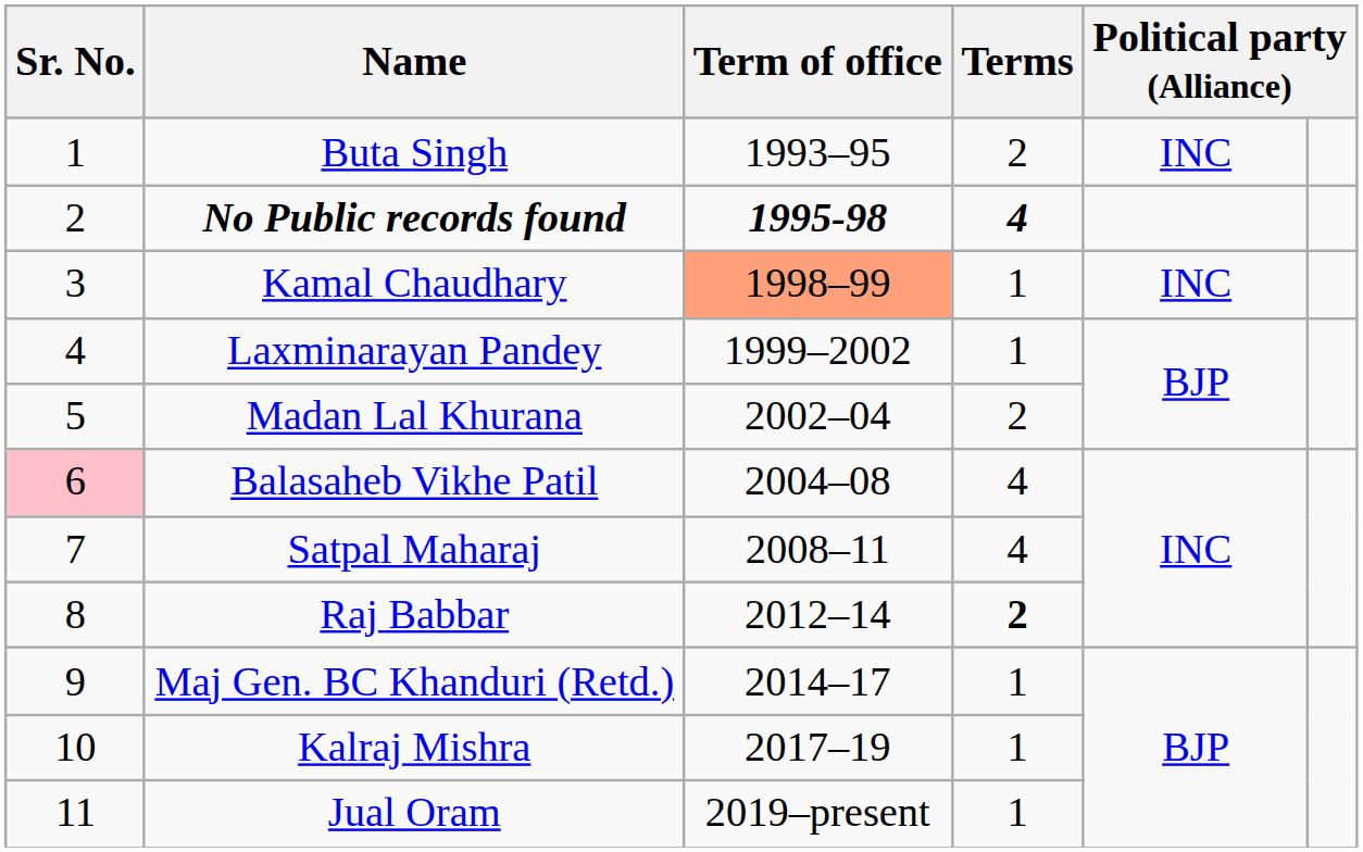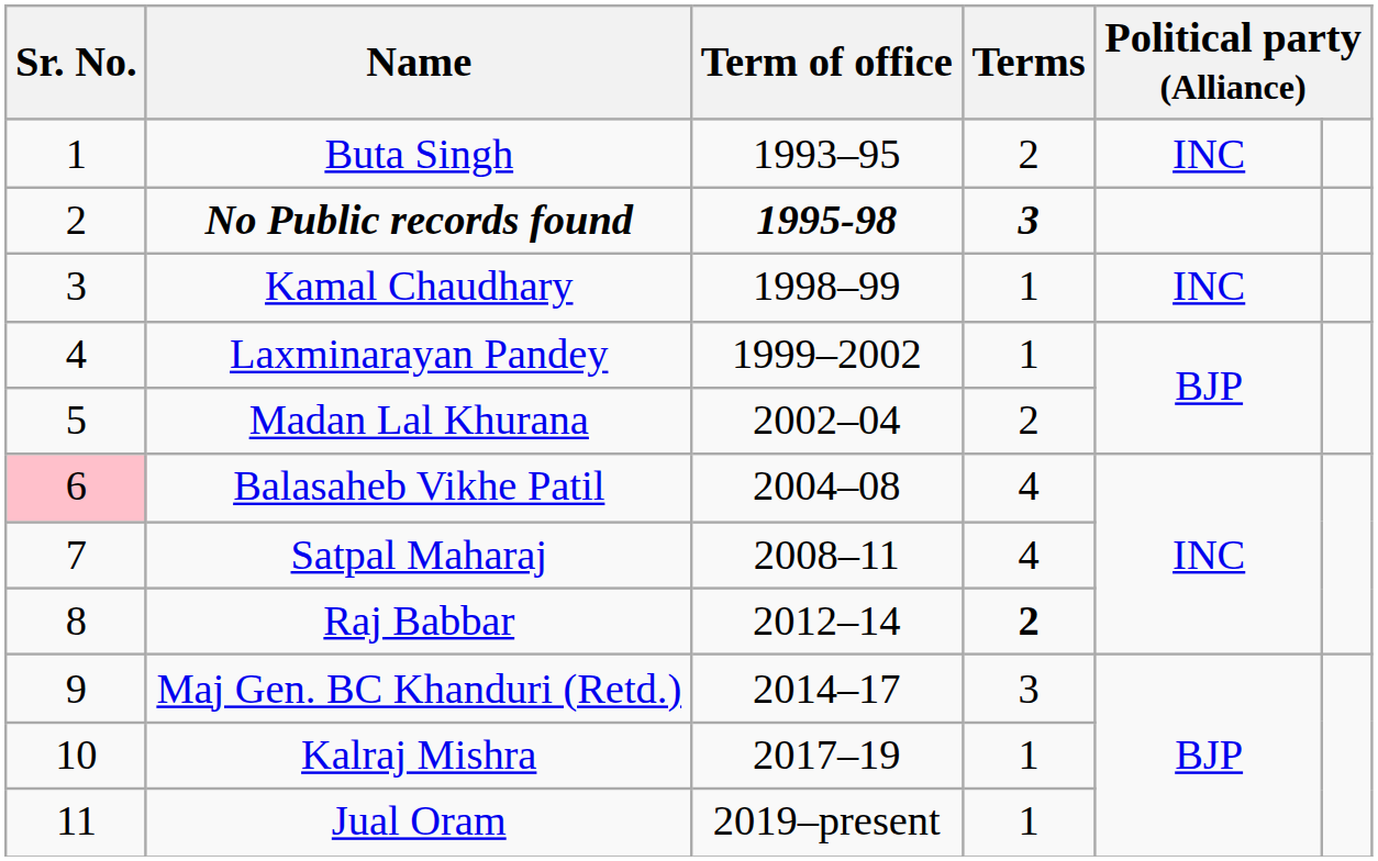No Public records found | Terms: 4 -> 3
Kamal Chaudhary | Term of office: lightsalmon background -> no background
Maj Gen. BC Khanduri (Retd.) | Terms: 1 -> 3
